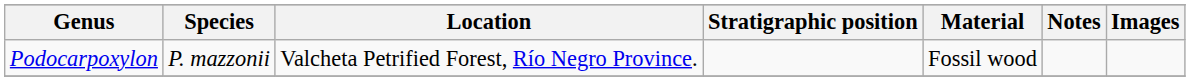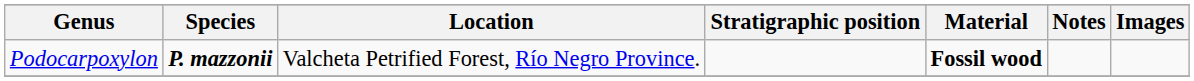Podocarpoxylon | Species: normal -> bold
Podocarpoxylon | Material: normal -> bold
